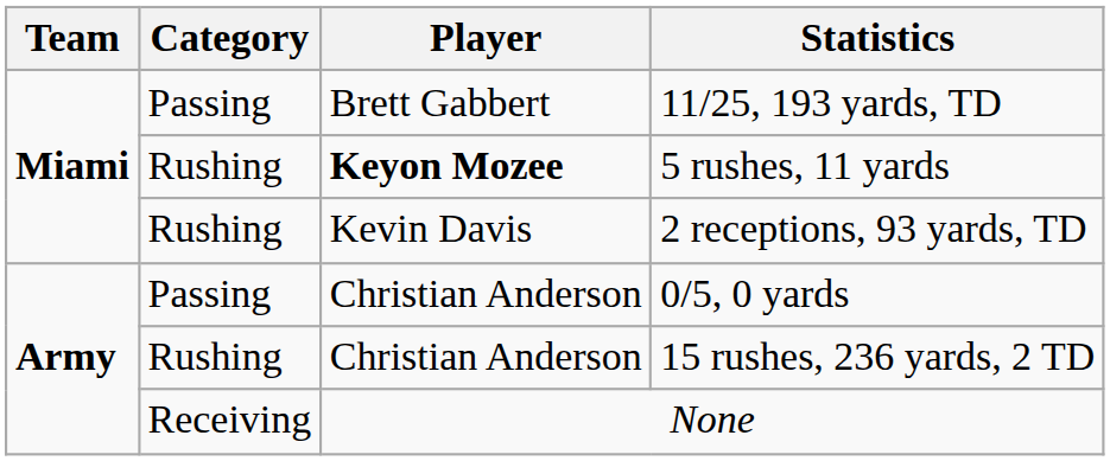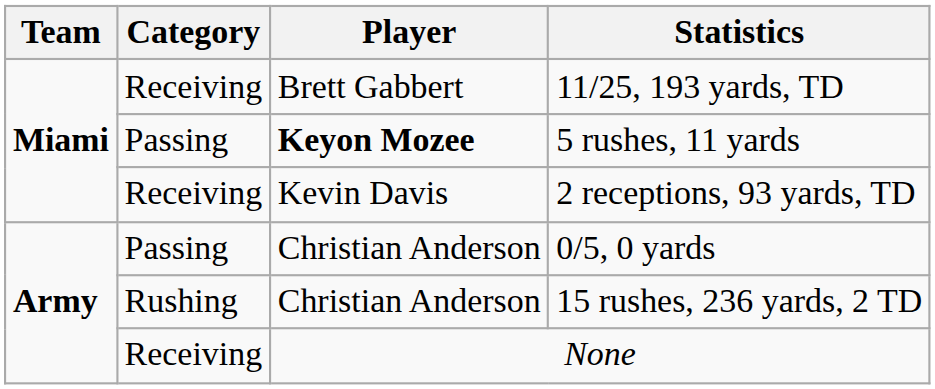11/25, 193 yards, TD | Category: Passing -> Receiving
5 rushes, 11 yards | Category: Rushing -> Passing
2 receptions, 93 yards, TD | Category: Rushing -> Receiving
